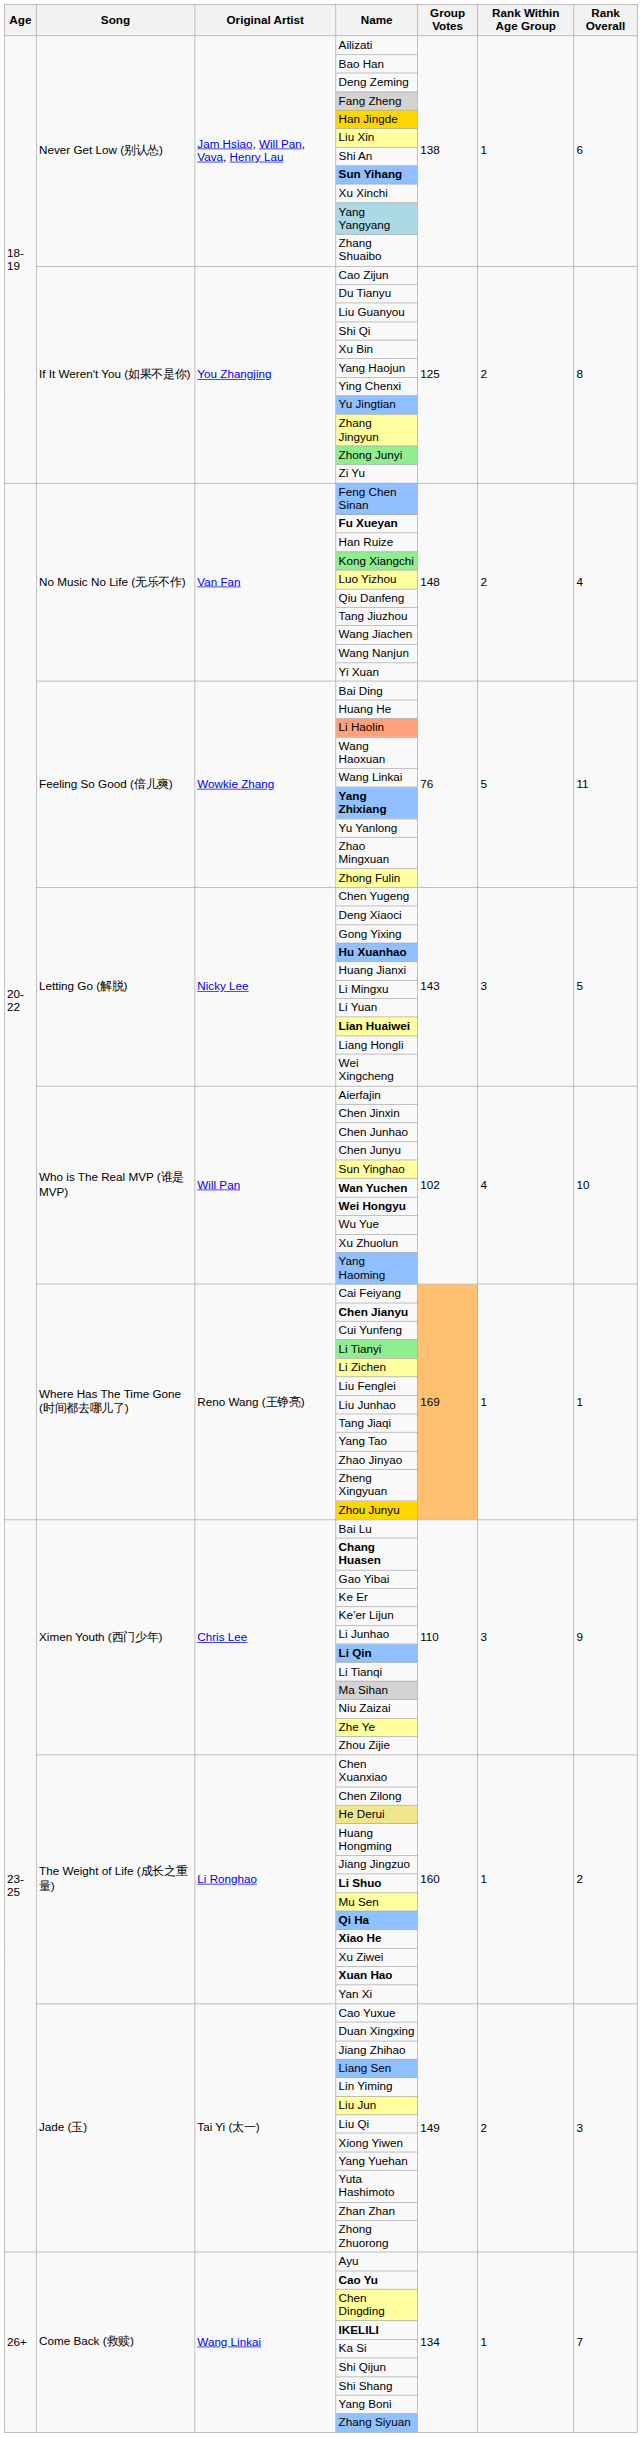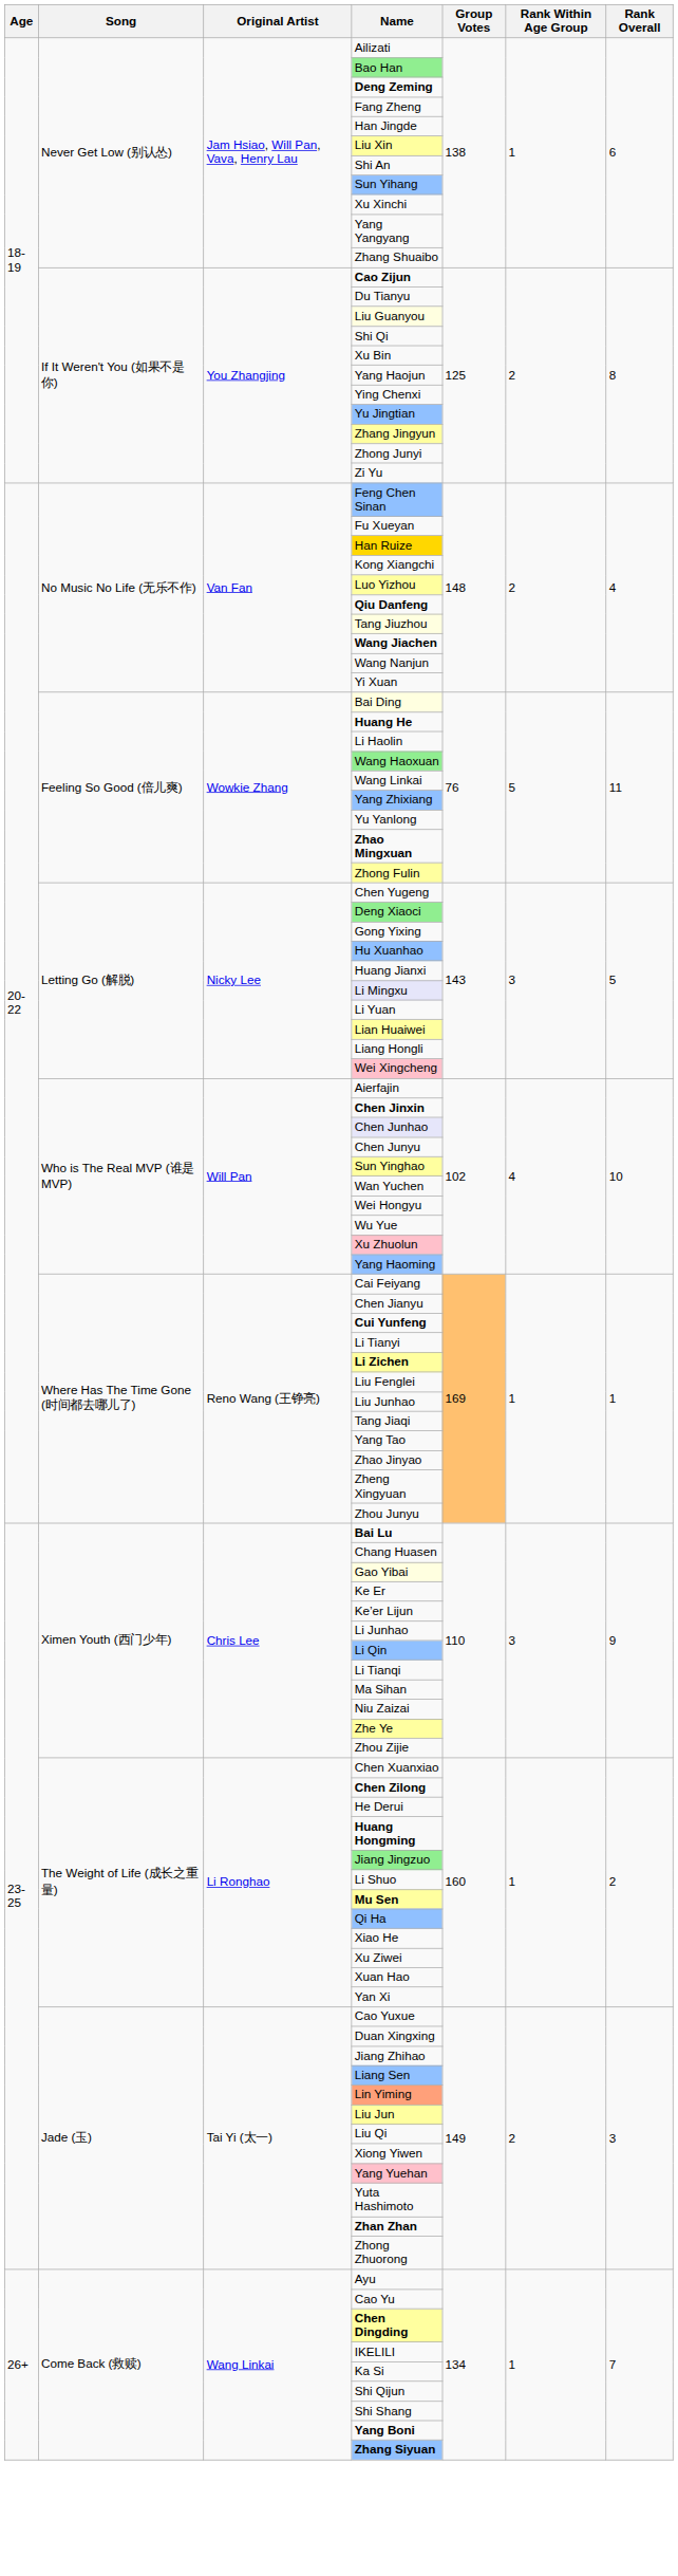Bao Han | Name: no background -> lightgreen background
Deng Zeming | Name: normal -> bold
Fang Zheng | Name: lightgrey background -> no background
Han Jingde | Name: gold background -> no background
Sun Yihang | Name: bold -> normal
Yang Yangyang | Name: lightblue background -> no background
Cao Zijun | Name: normal -> bold
Liu Guanyou | Name: no background -> lightyellow background
Zhong Junyi | Name: lightgreen background -> no background
Fu Xueyan | Name: bold -> normal
Han Ruize | Name: no background -> gold background
Kong Xiangchi | Name: lightgreen background -> no background
Qiu Danfeng | Name: normal -> bold
Tang Jiuzhou | Name: no background -> lightyellow background
Wang Jiachen | Name: normal -> bold
Bai Ding | Name: no background -> lightyellow background
Huang He | Name: normal -> bold
Li Haolin | Name: lightsalmon background -> no background
Wang Haoxuan | Name: no background -> lightgreen background
Yang Zhixiang | Name: bold -> normal
Zhao Mingxuan | Name: normal -> bold
Deng Xiaoci | Name: no background -> lightgreen background
Hu Xuanhao | Name: bold -> normal
Li Mingxu | Name: no background -> lavender background
Lian Huaiwei | Name: bold -> normal
Wei Xingcheng | Name: no background -> pink background
Chen Jinxin | Name: normal -> bold
Chen Junhao | Name: no background -> lavender background
Wan Yuchen | Name: bold -> normal
Wei Hongyu | Name: bold -> normal
Xu Zhuolun | Name: no background -> pink background
Chen Jianyu | Name: bold -> normal
Cui Yunfeng | Name: normal -> bold
Li Tianyi | Name: lightgreen background -> no background
Li Zichen | Name: normal -> bold
Zhou Junyu | Name: gold background -> no background
Bai Lu | Name: normal -> bold
Chang Huasen | Name: bold -> normal
Gao Yibai | Name: no background -> lightyellow background
Li Qin | Name: bold -> normal
Ma Sihan | Name: lightgrey background -> no background
Chen Zilong | Name: normal -> bold
He Derui | Name: khaki background -> no background
Huang Hongming | Name: normal -> bold
Jiang Jingzuo | Name: no background -> lightgreen background
Li Shuo | Name: bold -> normal
Mu Sen | Name: normal -> bold
Qi Ha | Name: bold -> normal
Xiao He | Name: bold -> normal
Xuan Hao | Name: bold -> normal
Lin Yiming | Name: no background -> lightsalmon background
Yang Yuehan | Name: no background -> pink background
Zhan Zhan | Name: normal -> bold
Cao Yu | Name: bold -> normal
Chen Dingding | Name: normal -> bold
IKELILI | Name: bold -> normal
Yang Boni | Name: normal -> bold
Zhang Siyuan | Name: normal -> bold
